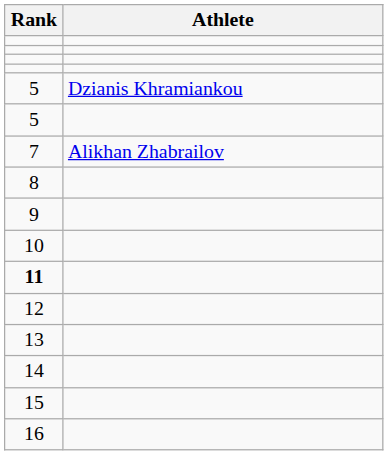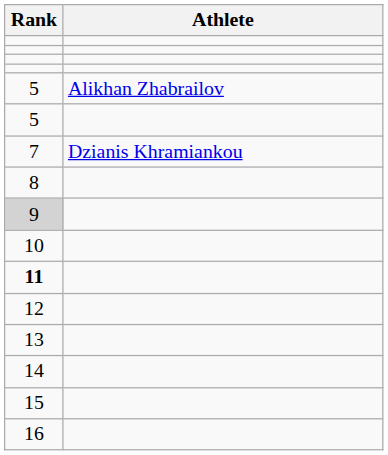row 6 | Athlete: Dzianis Khramiankou -> Alikhan Zhabrailov
row 8 | Athlete: Alikhan Zhabrailov -> Dzianis Khramiankou
row 10 | Rank: no background -> lightgrey background
